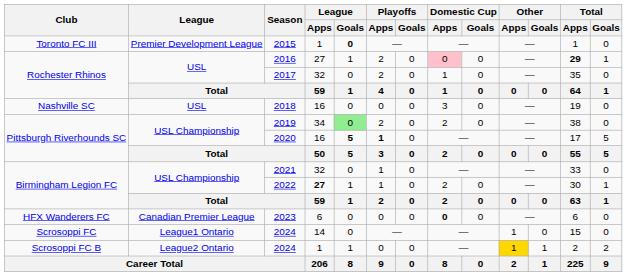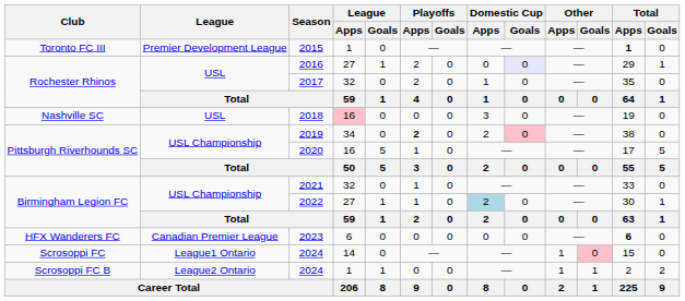2015 | League / Goals: bold -> normal
2015 | Total / Apps: normal -> bold
2016 | Domestic Cup / Apps: pink background -> no background
2016 | Domestic Cup / Goals: no background -> lavender background
2016 | Total / Apps: bold -> normal
2018 | League / Apps: no background -> pink background
2019 | League / Goals: lightgreen background -> no background
2019 | Playoffs / Apps: normal -> bold
2019 | Domestic Cup / Goals: no background -> pink background
2020 | League / Goals: bold -> normal
2020 | Playoffs / Apps: bold -> normal
2022 | League / Apps: bold -> normal
2022 | Domestic Cup / Apps: no background -> lightblue background
2023 | Domestic Cup / Apps: bold -> normal
2023 | Total / Apps: normal -> bold
Scrosoppi FC / 2024 | Other / Goals: no background -> pink background
Scrosoppi FC B / 2024 | Other / Apps: gold background -> no background
